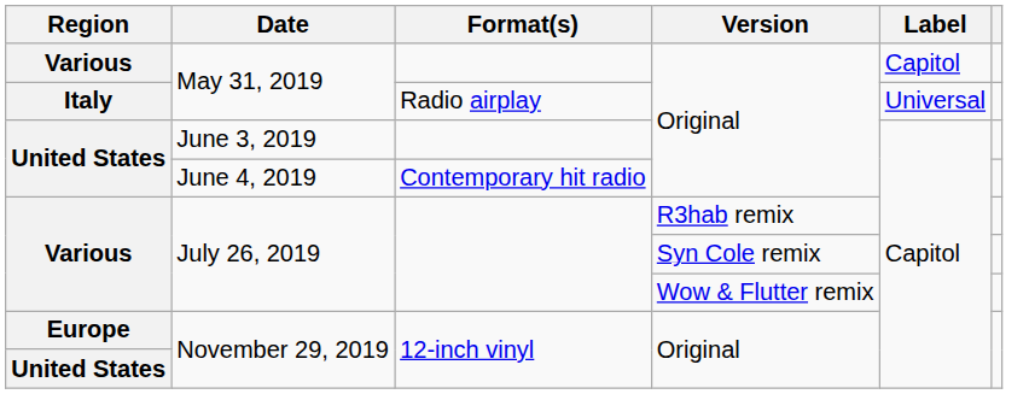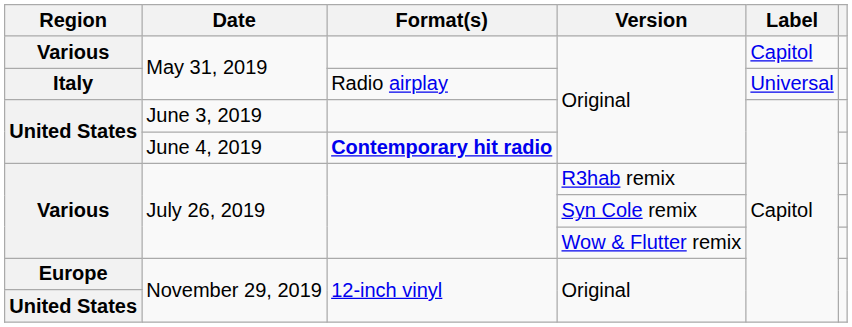June 4, 2019 | Format(s): normal -> bold
